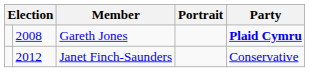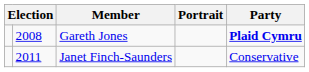Janet Finch-Saunders | column 2: 2012 -> 2011
